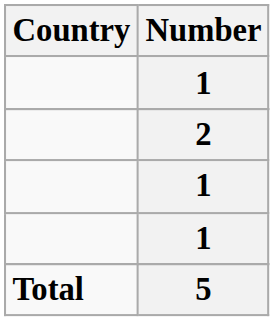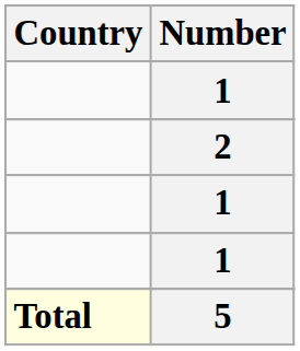row 6 | Country: no background -> lightyellow background
